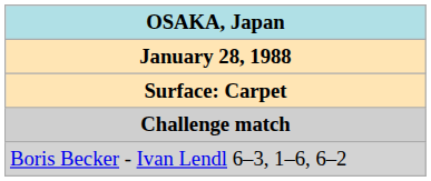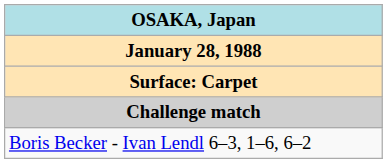Boris Becker - Ivan Lendl 6–3, 1–6, 6–2 | column 1: lightgrey background -> no background
